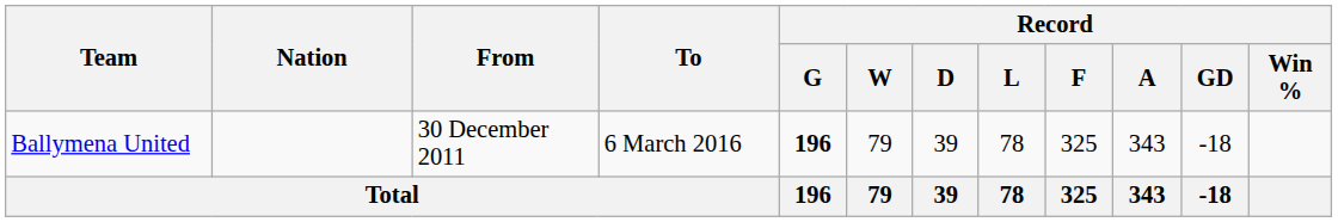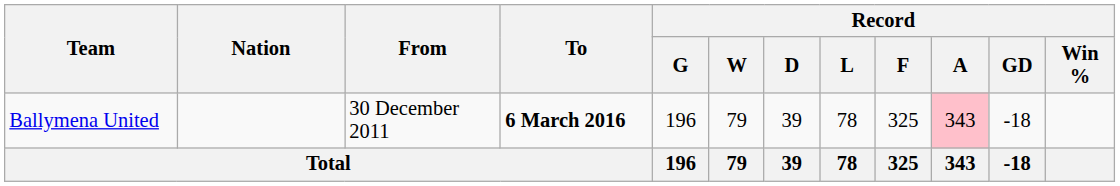Ballymena United | To: normal -> bold
Ballymena United | Record / G: bold -> normal
Ballymena United | Record / A: no background -> pink background
